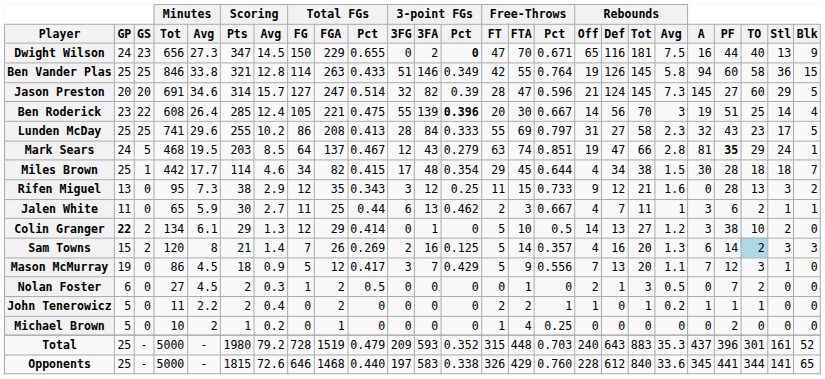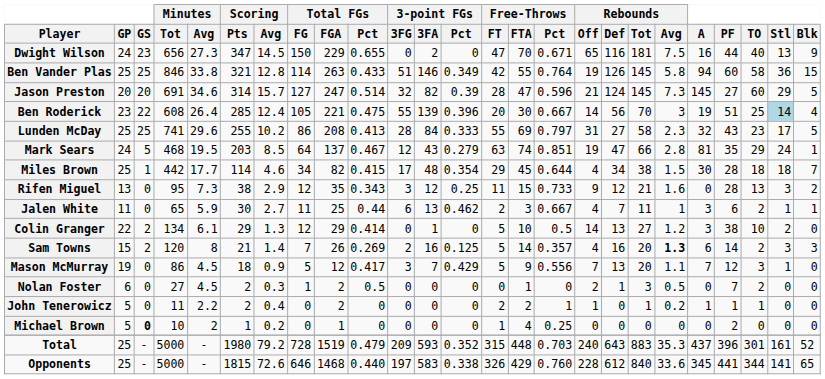Dwight Wilson | 3-point FGs / Pct: bold -> normal
Ben Roderick | 3-point FGs / Pct: bold -> normal
Ben Roderick | Stl: no background -> lightblue background
Mark Sears | PF: bold -> normal
Colin Granger | GP: bold -> normal
Sam Towns | Rebounds / Avg: normal -> bold
Sam Towns | TO: lightblue background -> no background
Michael Brown | GS: normal -> bold
